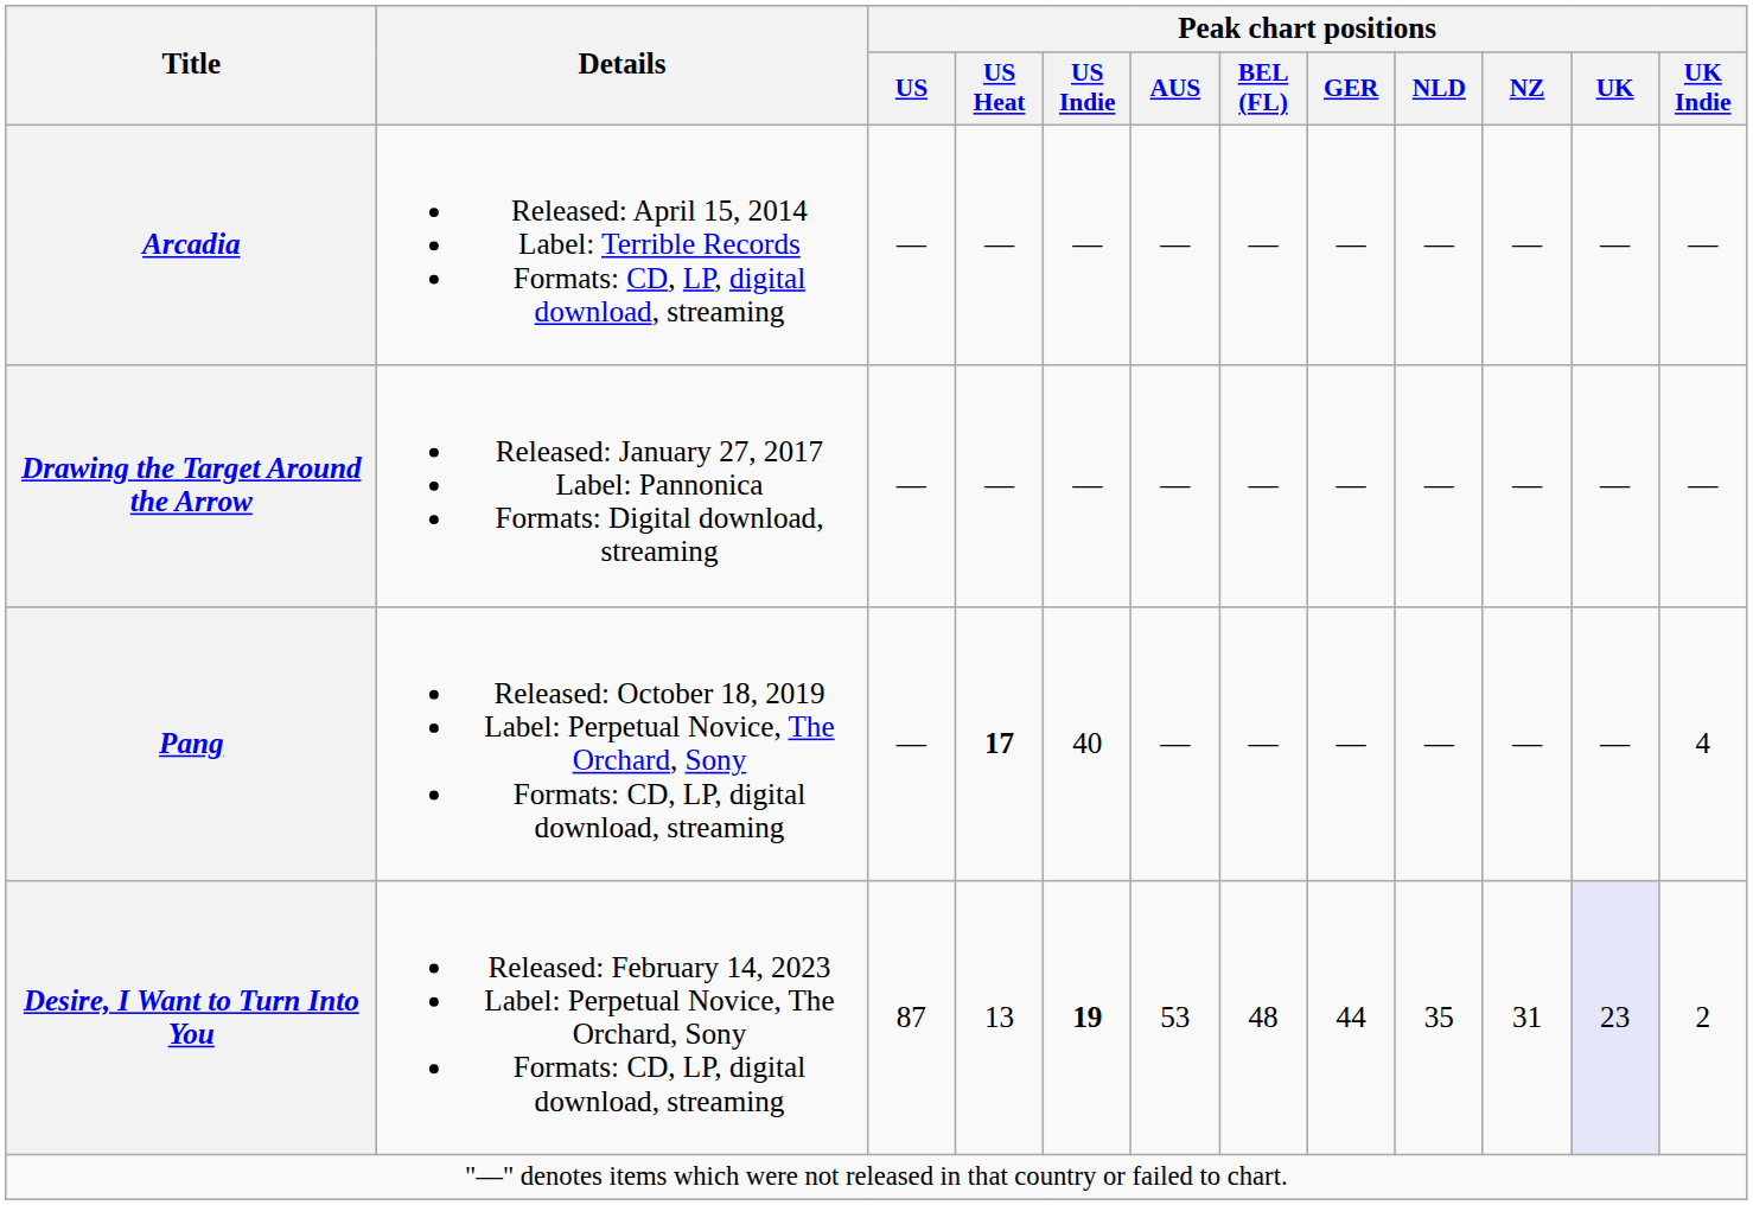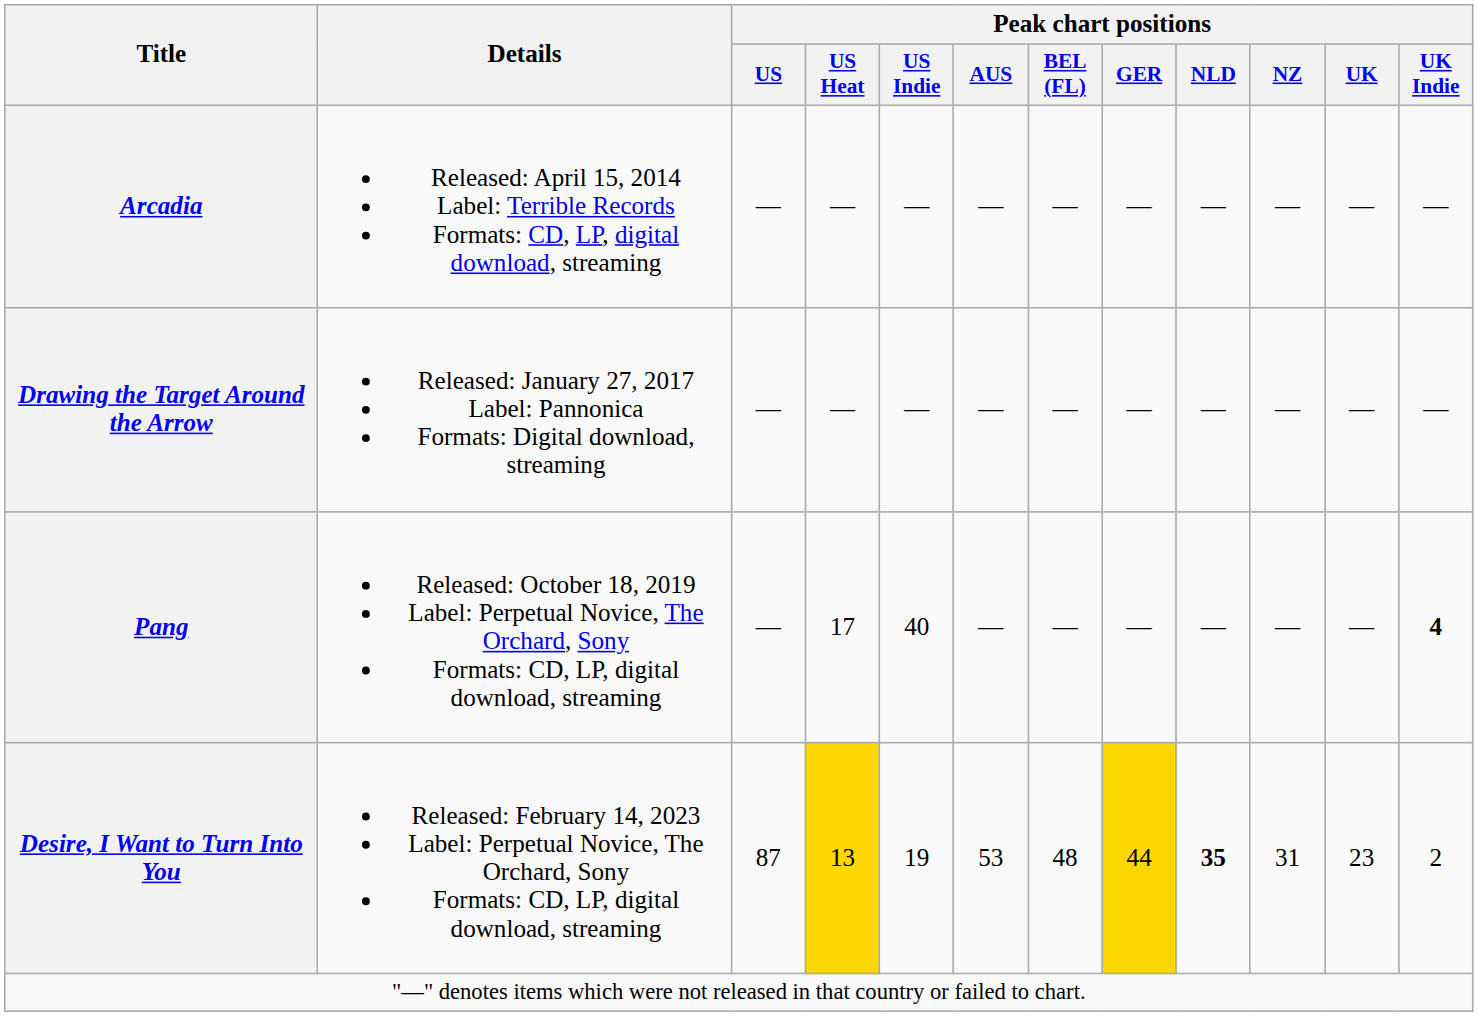Pang | Peak chart positions / US Heat: bold -> normal
Pang | Peak chart positions / UK Indie: normal -> bold
Desire, I Want to Turn Into You | Peak chart positions / US Heat: no background -> gold background
Desire, I Want to Turn Into You | Peak chart positions / US Indie: bold -> normal
Desire, I Want to Turn Into You | Peak chart positions / GER: no background -> gold background
Desire, I Want to Turn Into You | Peak chart positions / NLD: normal -> bold
Desire, I Want to Turn Into You | Peak chart positions / UK: lavender background -> no background
